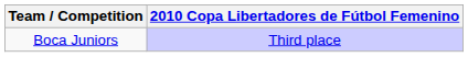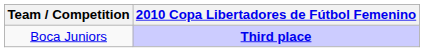Boca Juniors | 2010 Copa Libertadores de Fútbol Femenino: normal -> bold
